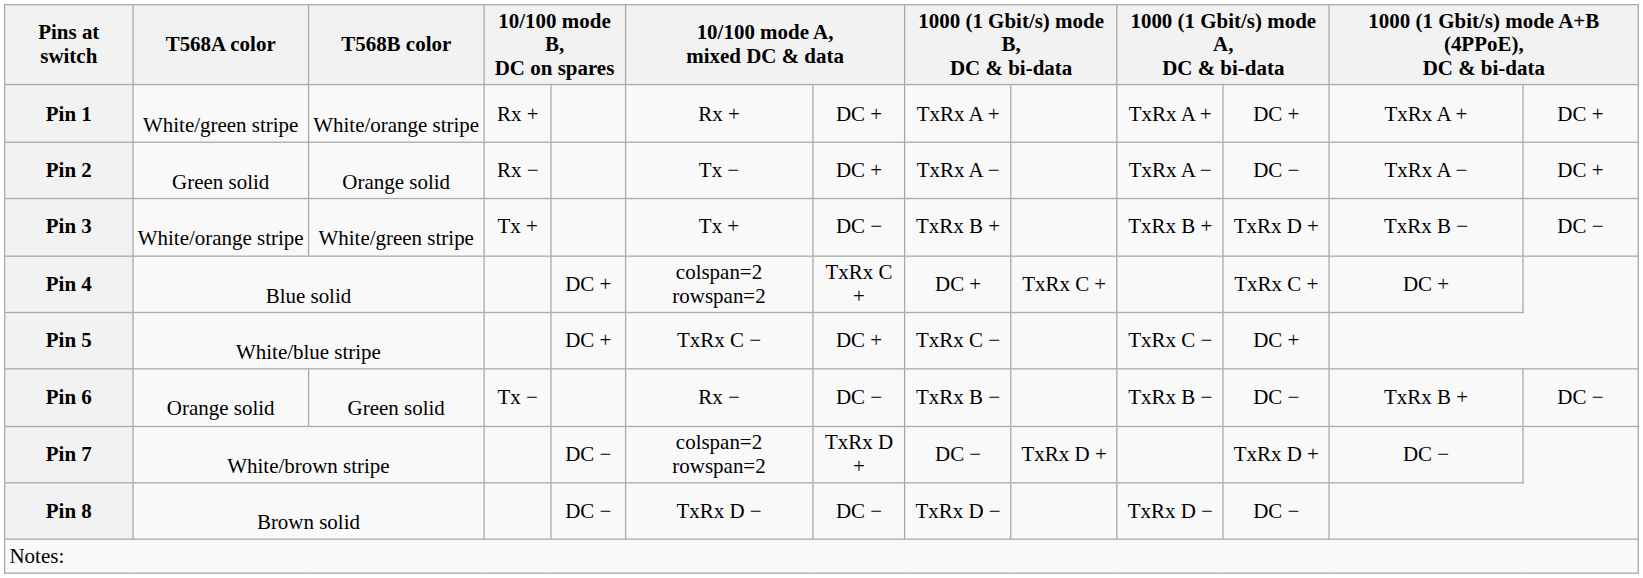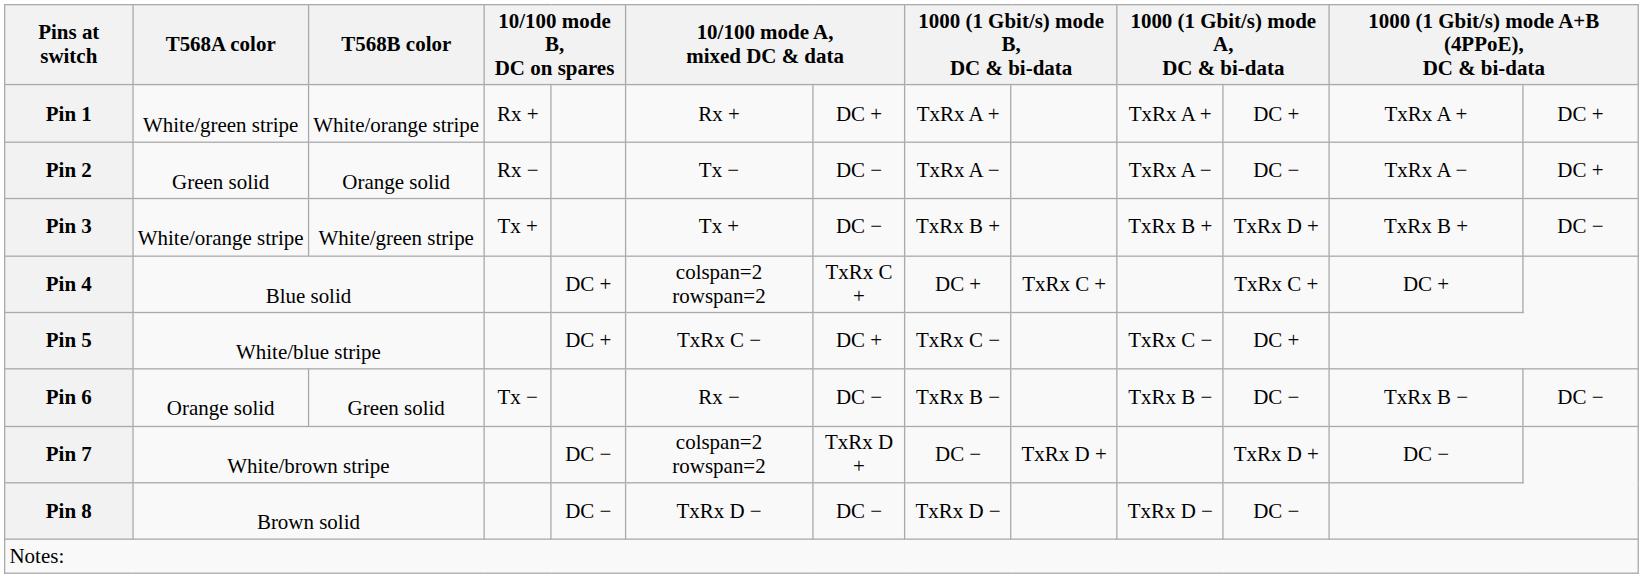Pin 2 | column 7: DC + -> DC −
Pin 3 | column 12: TxRx B − -> TxRx B +
Pin 6 | column 12: TxRx B + -> TxRx B −
